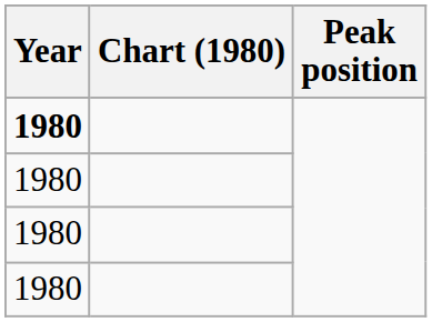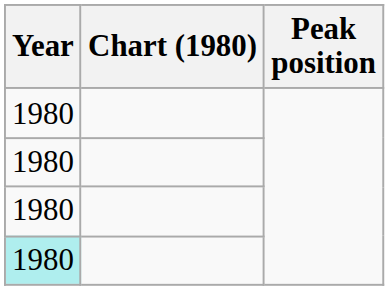row 2 | Year: bold -> normal
row 5 | Year: no background -> paleturquoise background
